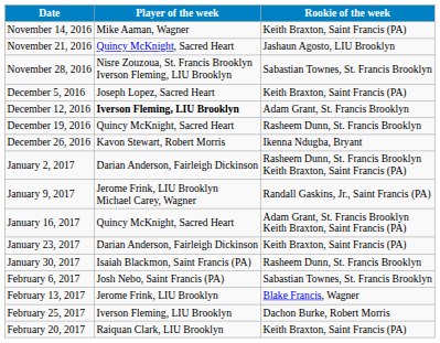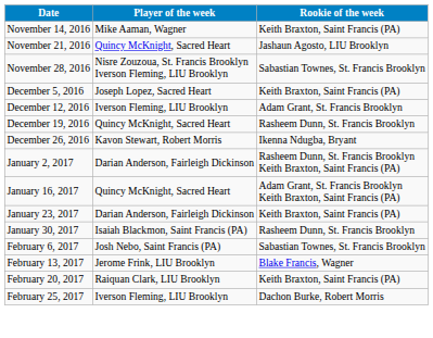December 12, 2016 | Player of the week: bold -> normal
- row: January 9, 2017 | Jerome Frink, LIU Brooklyn Michael Carey, Wagner | Randall Gaskins, Jr., Saint Francis (PA)
rows swapped: February 20, 2017 <-> February 25, 2017
